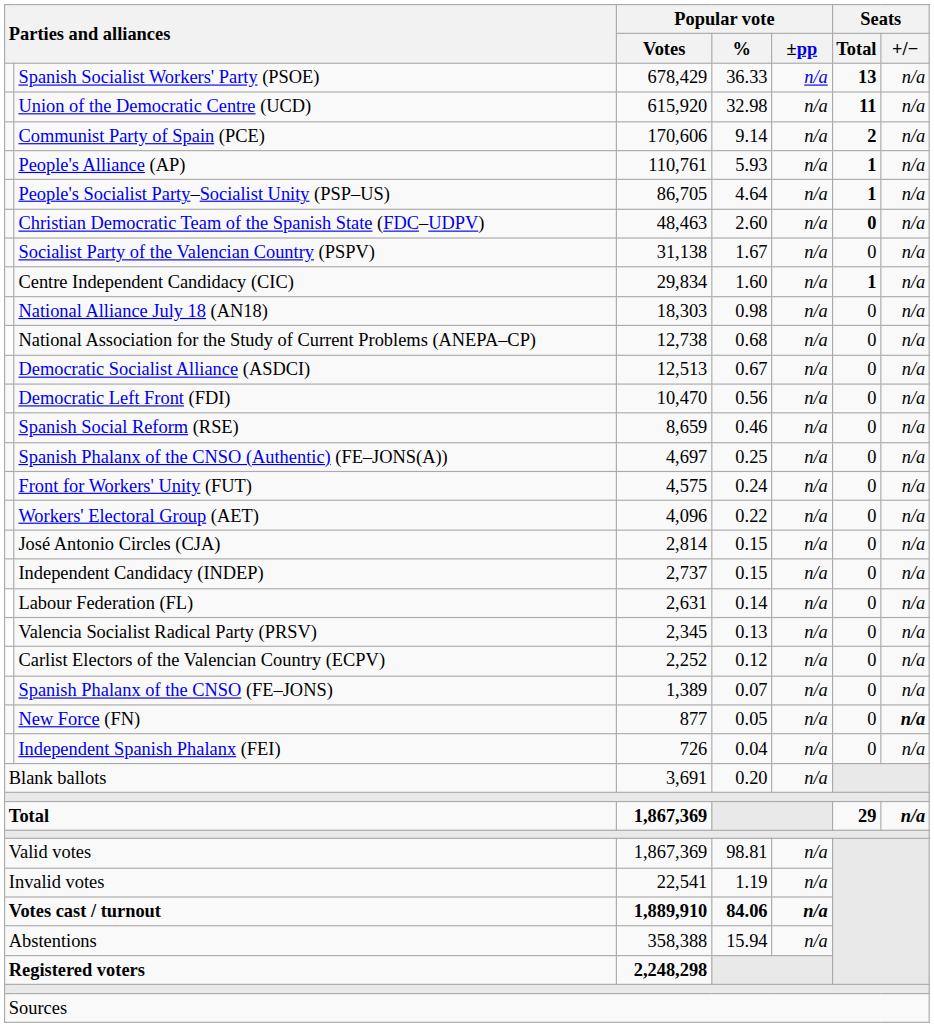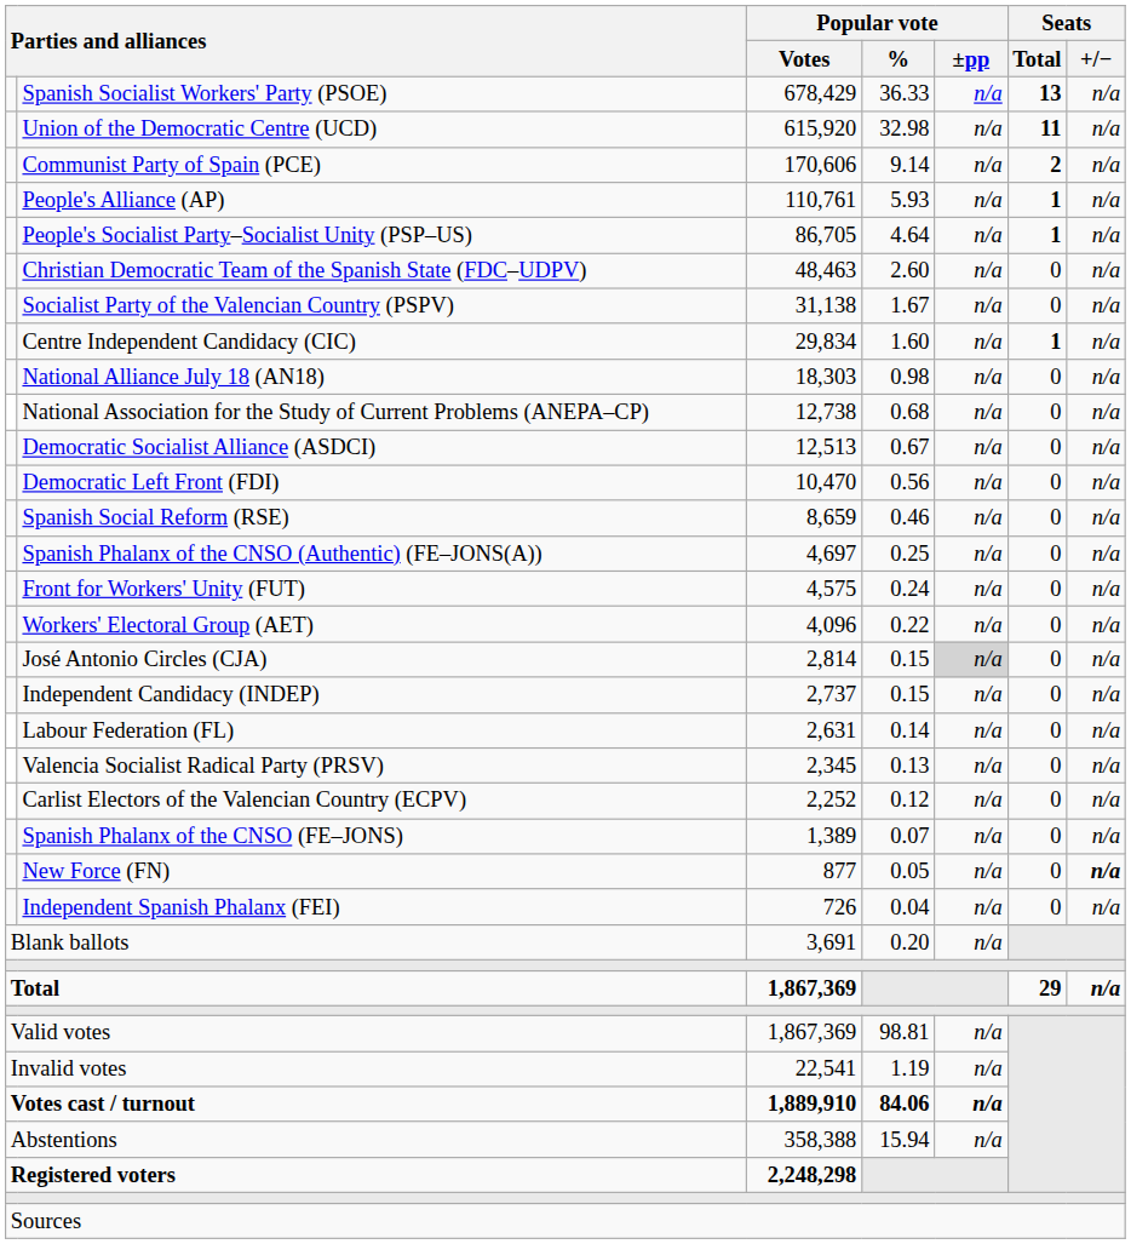Christian Democratic Team of the Spanish State (FDC–UDPV) | Seats / Total: bold -> normal
José Antonio Circles (CJA) | Popular vote / ±pp: no background -> lightgrey background
